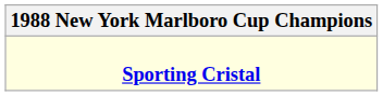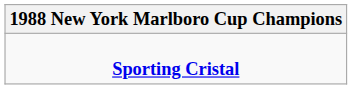row 2 | column 1: lightyellow background -> no background
